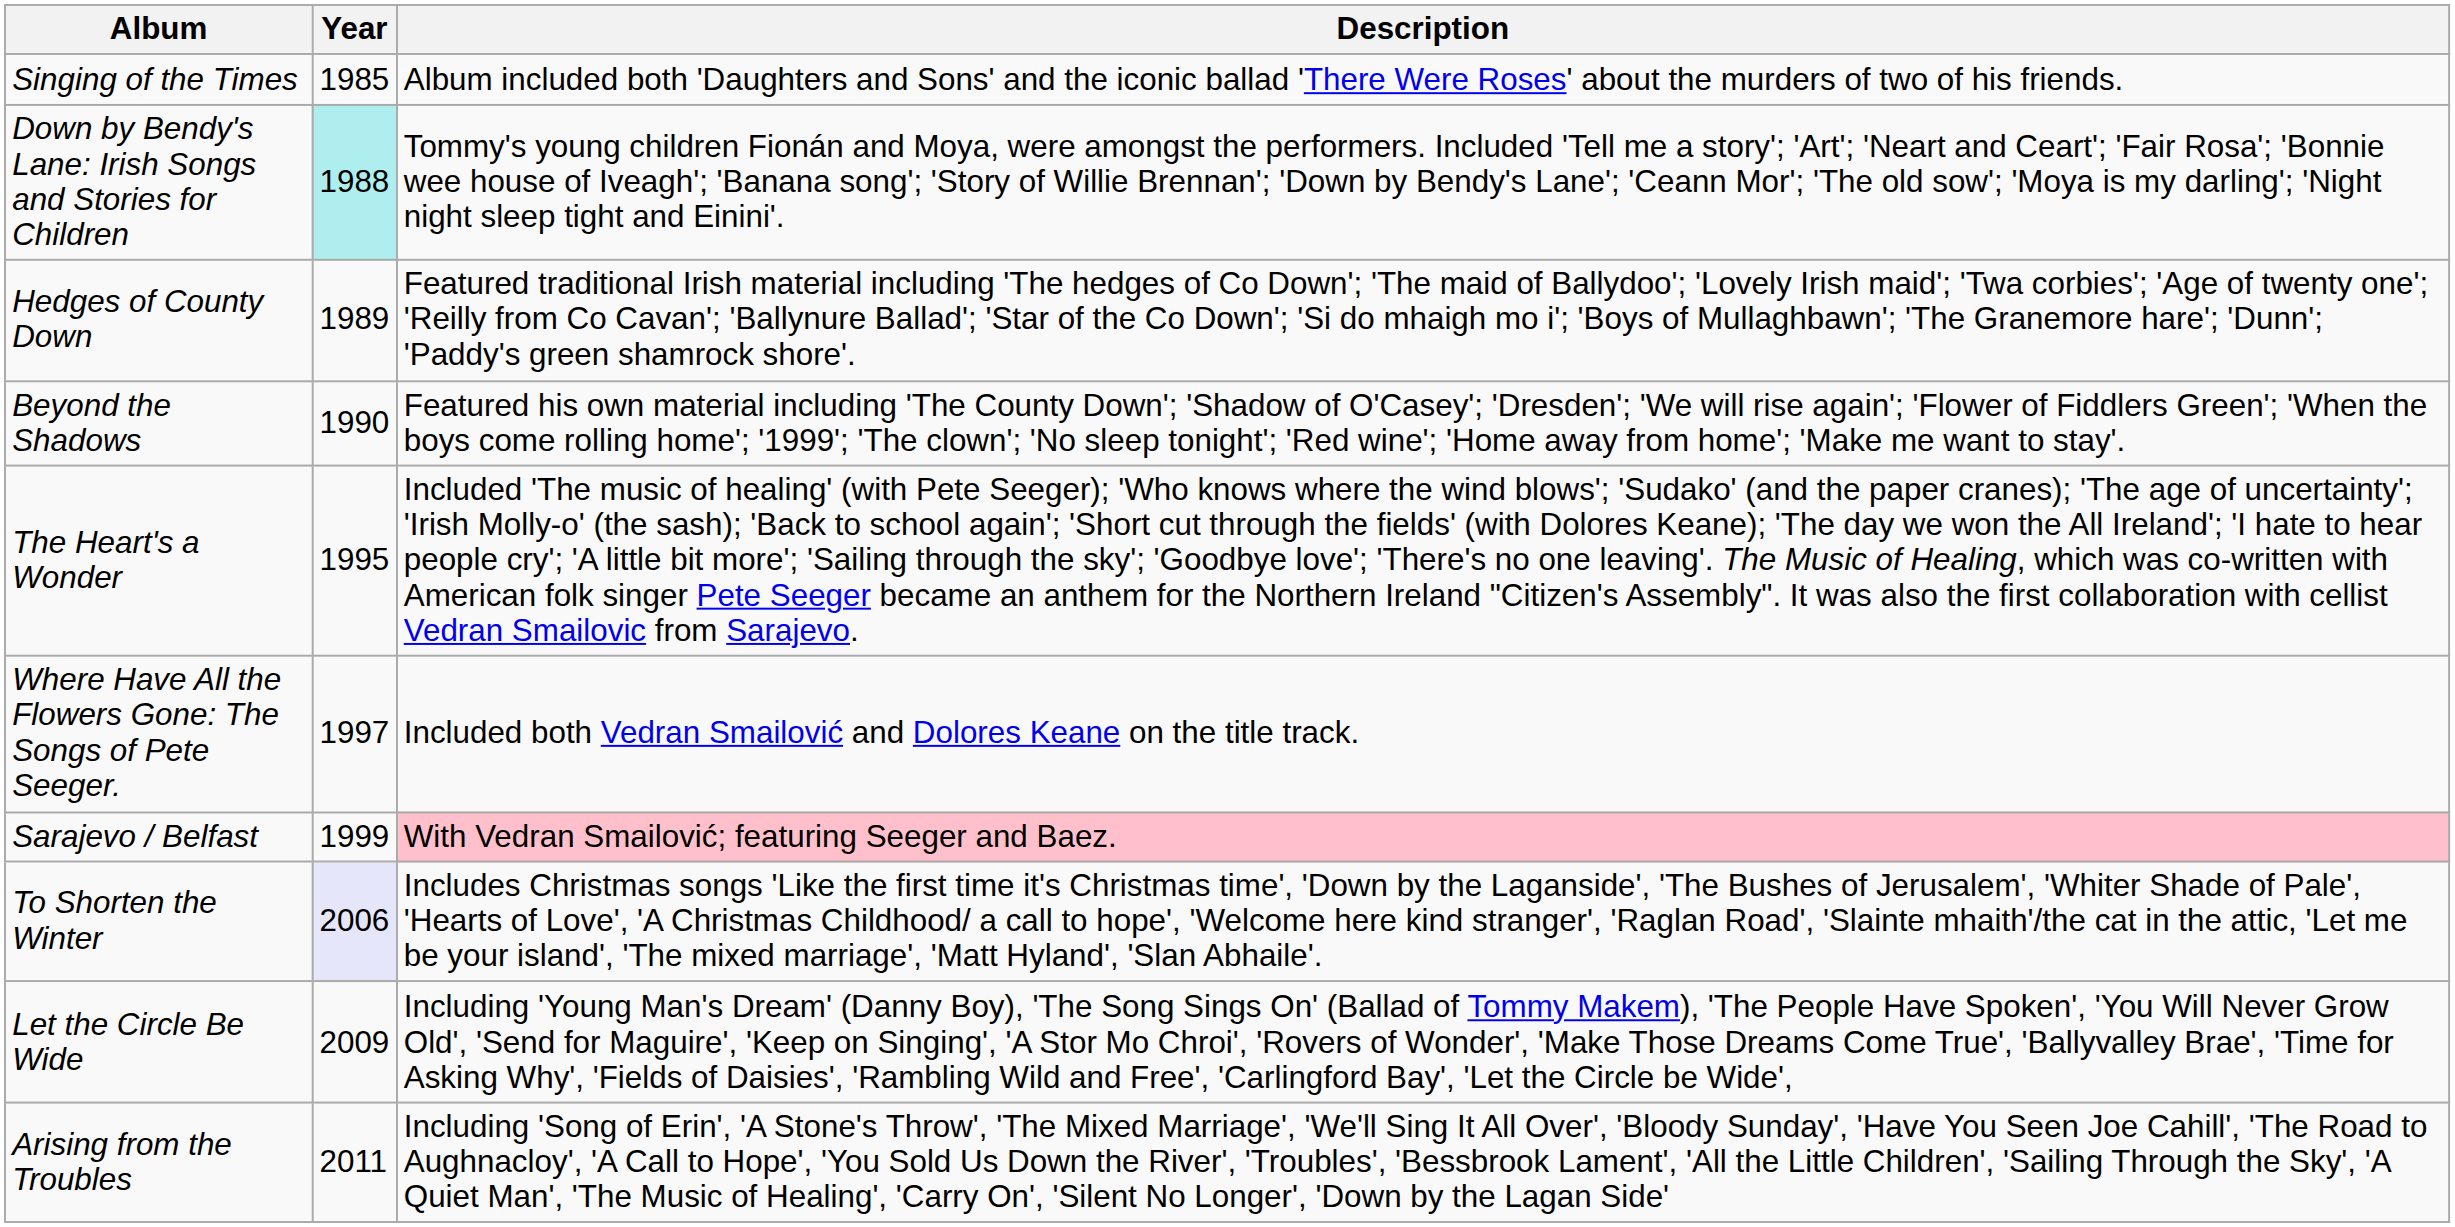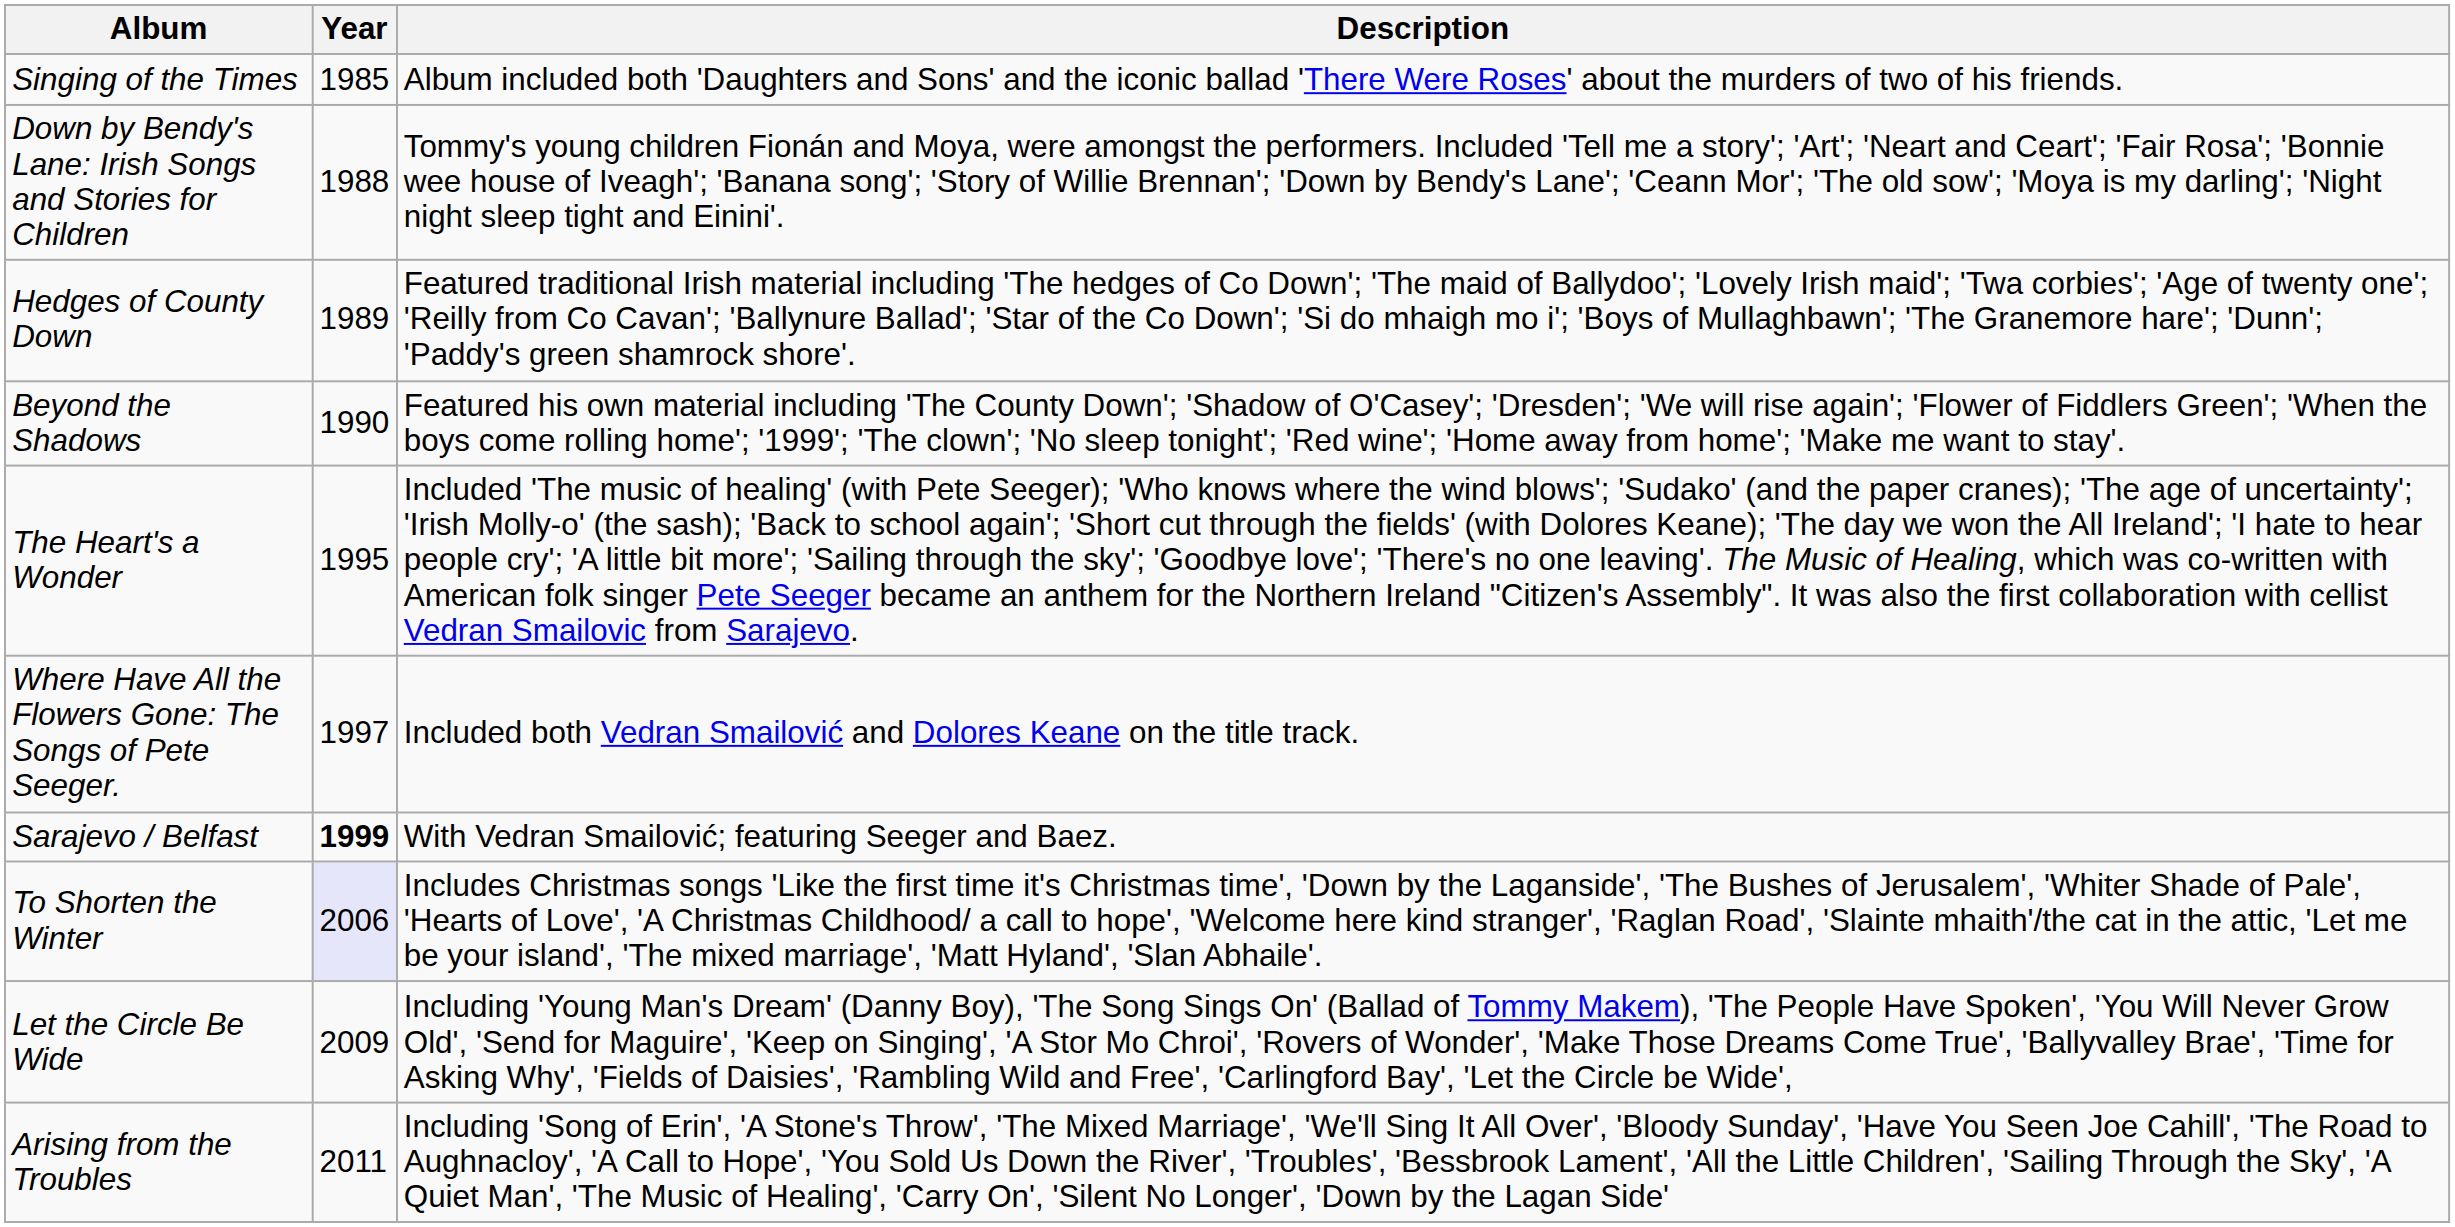Down by Bendy's Lane: Irish Songs and Stories for Children | Year: paleturquoise background -> no background
Sarajevo / Belfast | Year: normal -> bold
Sarajevo / Belfast | Description: pink background -> no background
